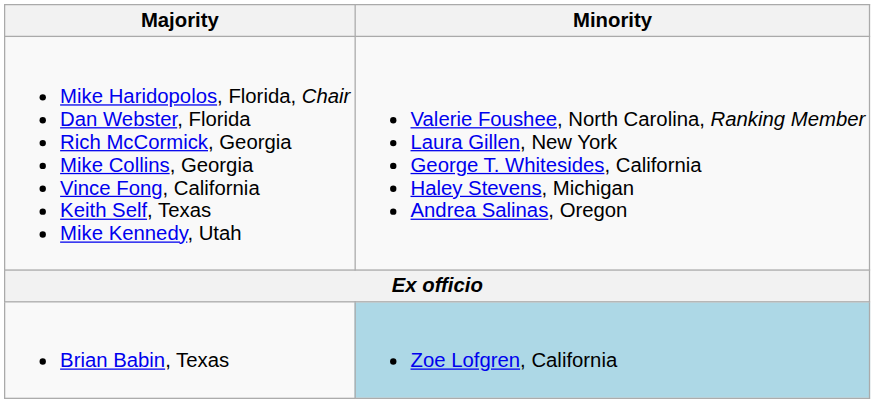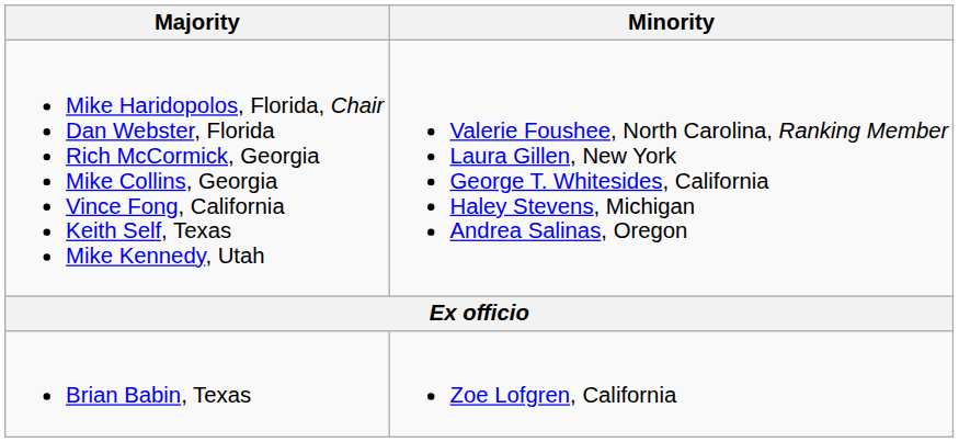Brian Babin, Texas | Minority: lightblue background -> no background
